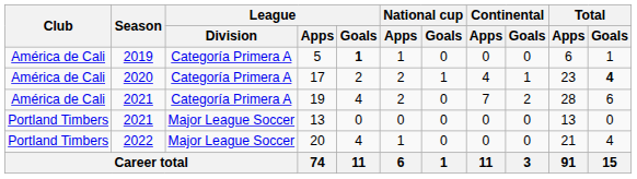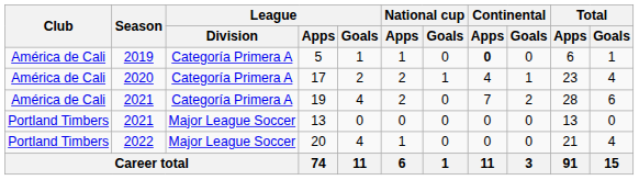5 | League / Goals: bold -> normal
5 | Continental / Apps: normal -> bold
17 | Total / Goals: bold -> normal
